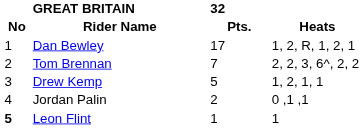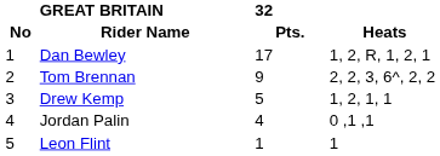Tom Brennan | 32 / Pts.: 7 -> 9
Jordan Palin | 32 / Pts.: 2 -> 4
Leon Flint | No: bold -> normal
